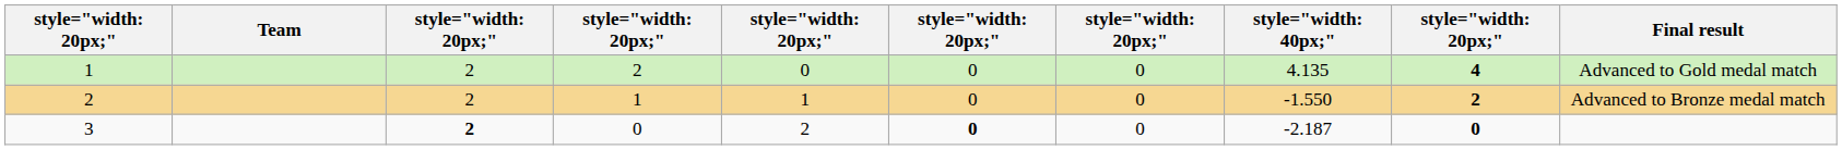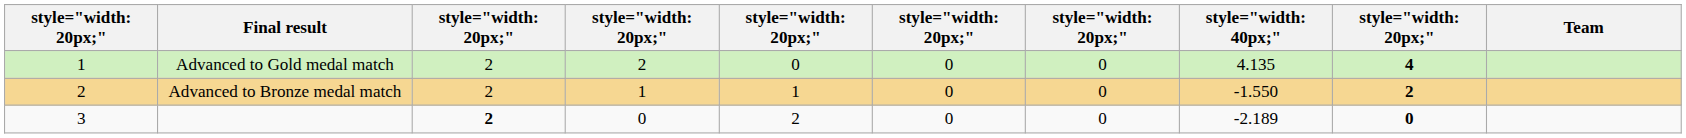columns swapped: Team <-> Final result
3 | column 6: bold -> normal
3 | column 8: -2.187 -> -2.189
